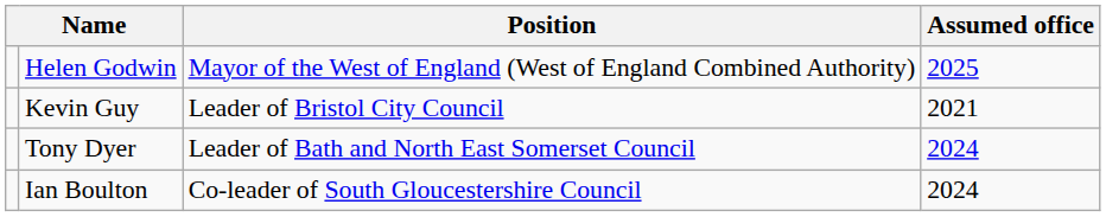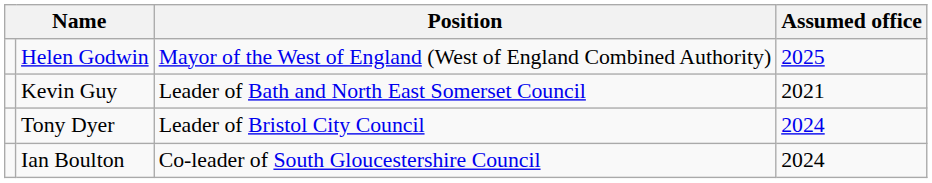Kevin Guy | Position: Leader of Bristol City Council -> Leader of Bath and North East Somerset Council
Tony Dyer | Position: Leader of Bath and North East Somerset Council -> Leader of Bristol City Council
